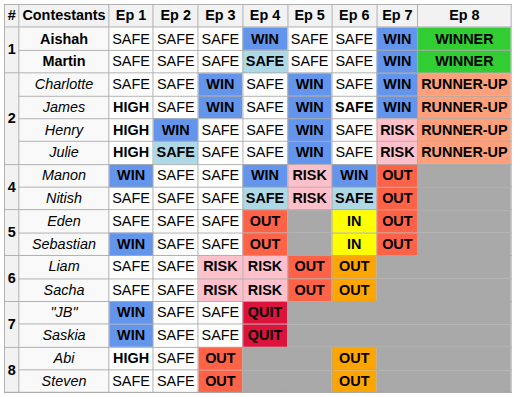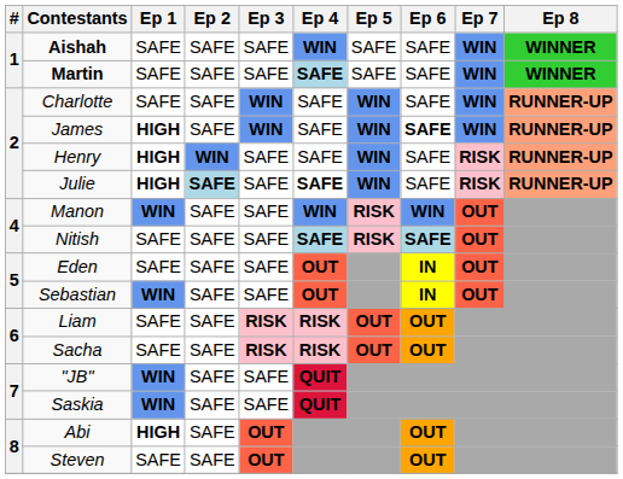Julie | Ep 4: normal -> bold
